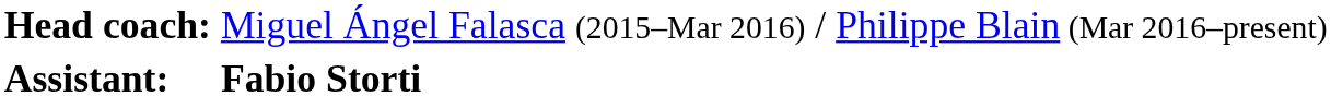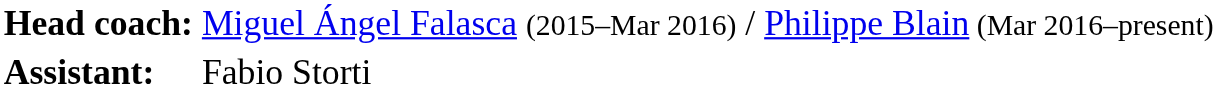Assistant: | column 2: bold -> normal
